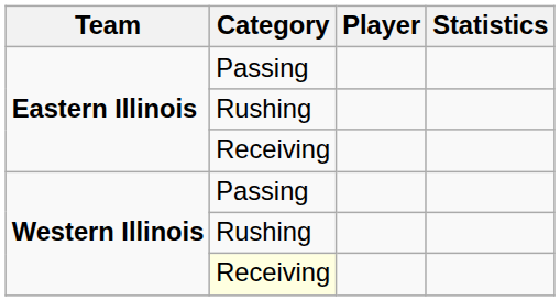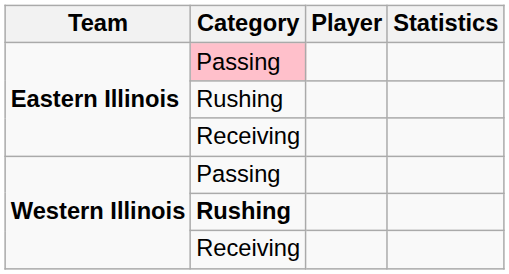Eastern Illinois / Passing | Category: no background -> pink background
Western Illinois / Rushing | Category: normal -> bold
Western Illinois / Receiving | Category: lightyellow background -> no background
